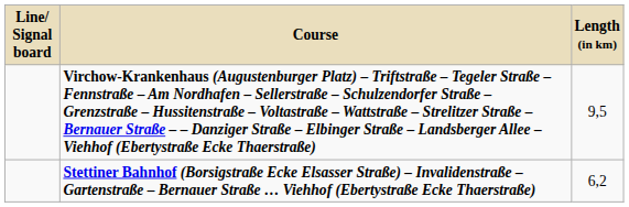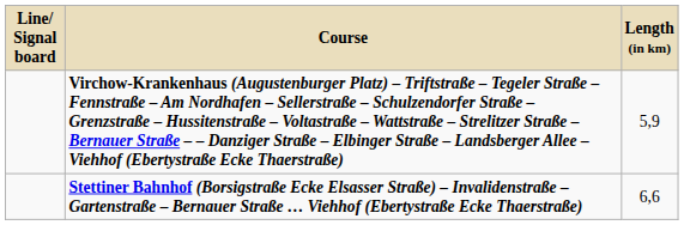row 2 | Length (in km): 9,5 -> 5,9
row 3 | Length (in km): 6,2 -> 6,6
